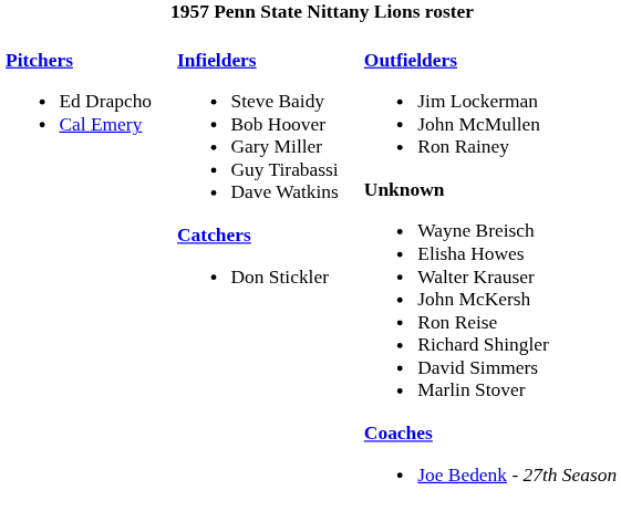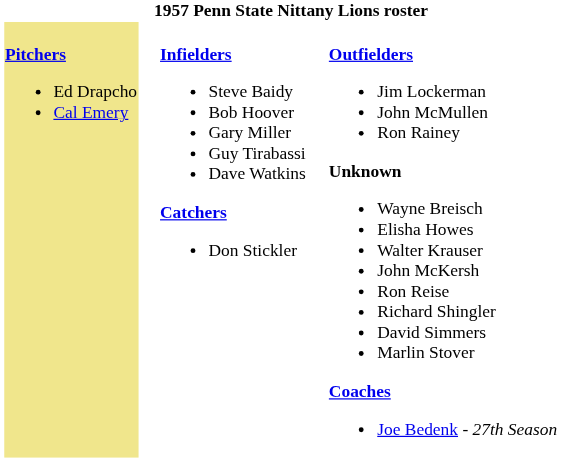Pitchers Ed Drapcho Cal Emery | column 1: no background -> khaki background
